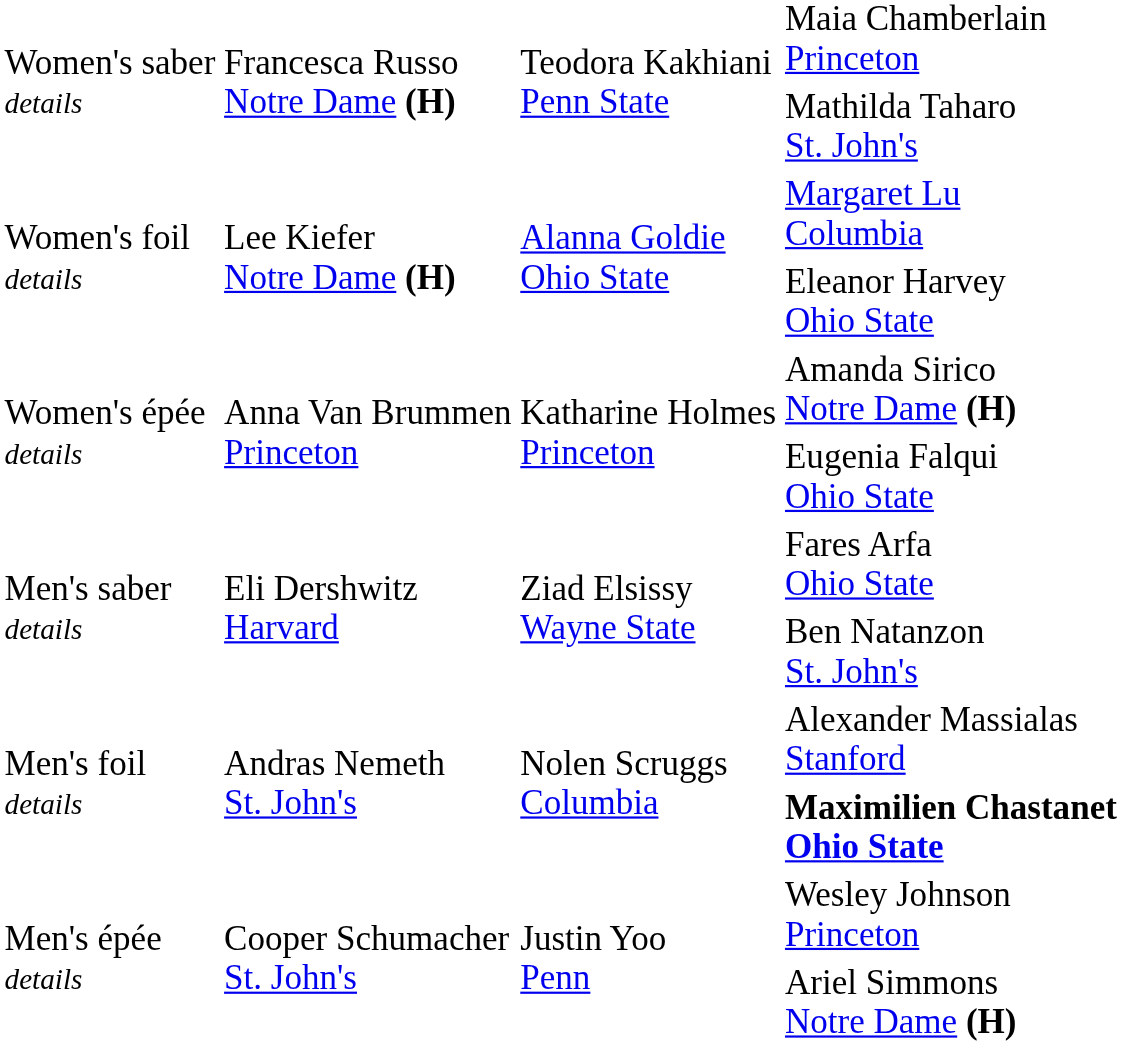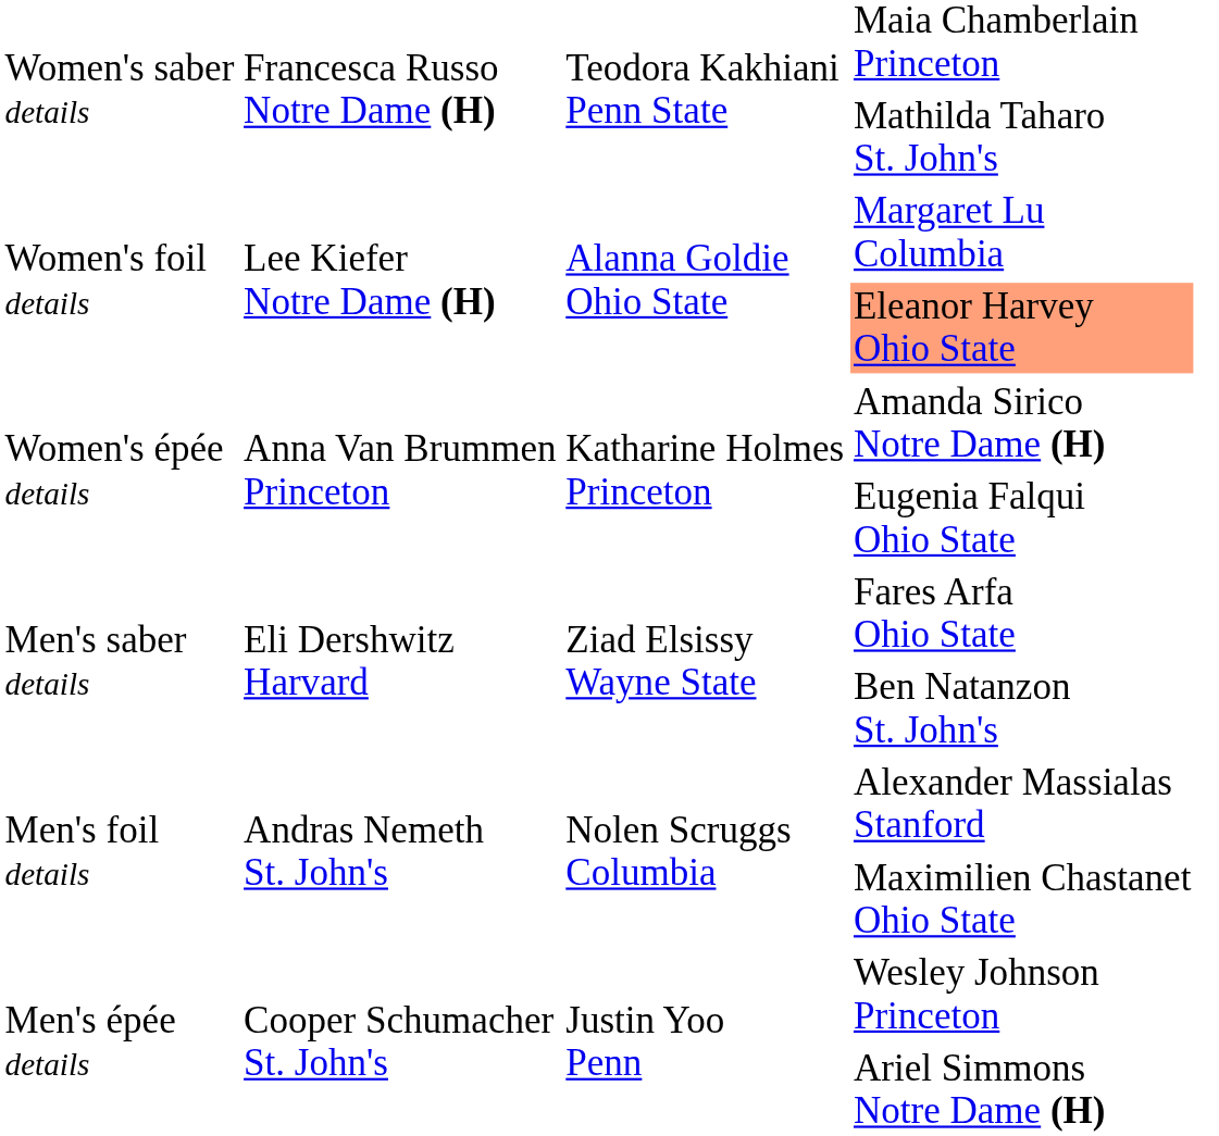Eleanor Harvey Ohio State | column 4: no background -> lightsalmon background
Maximilien Chastanet Ohio State | column 4: bold -> normal
